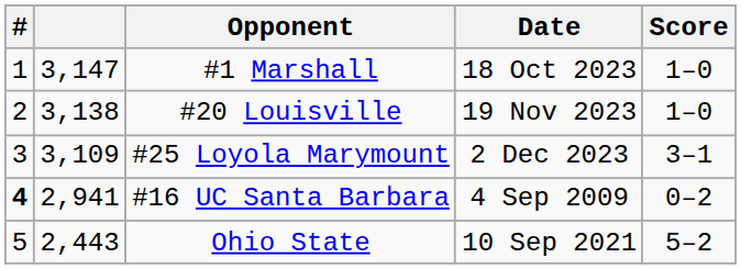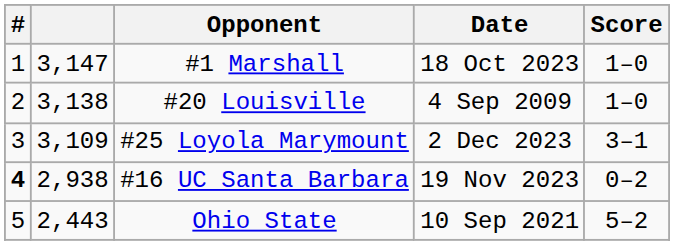#20 Louisville | Date: 19 Nov 2023 -> 4 Sep 2009
#16 UC Santa Barbara | column 2: 2,941 -> 2,938
#16 UC Santa Barbara | Date: 4 Sep 2009 -> 19 Nov 2023
